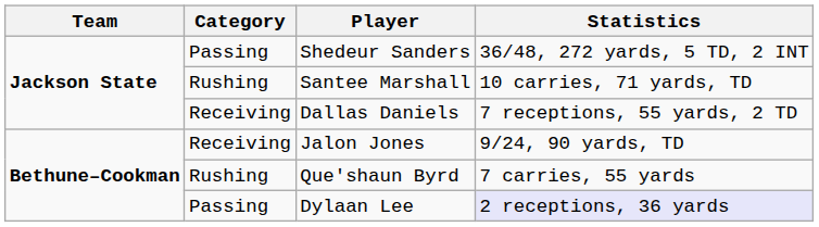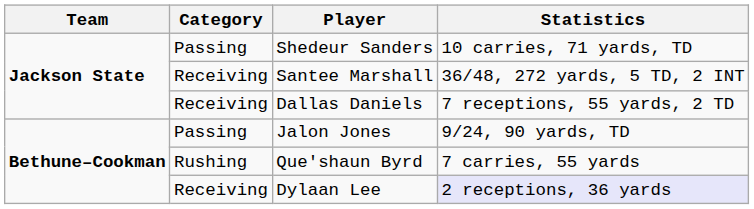Shedeur Sanders | Statistics: 36/48, 272 yards, 5 TD, 2 INT -> 10 carries, 71 yards, TD
Santee Marshall | Category: Rushing -> Receiving
Santee Marshall | Statistics: 10 carries, 71 yards, TD -> 36/48, 272 yards, 5 TD, 2 INT
Jalon Jones | Category: Receiving -> Passing
Dylaan Lee | Category: Passing -> Receiving
